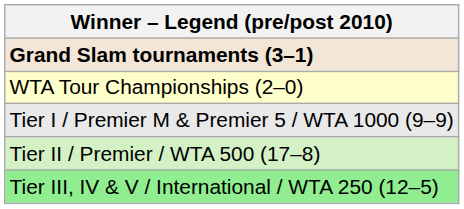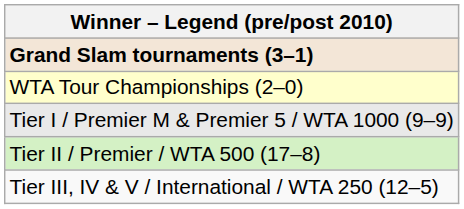row 6 | column 1: lightgreen background -> no background
